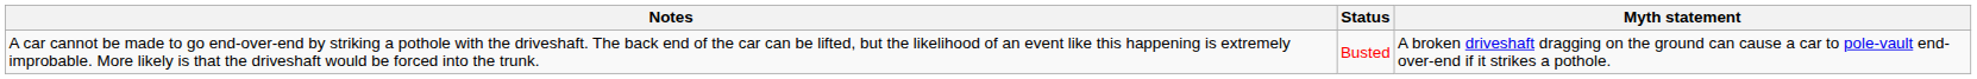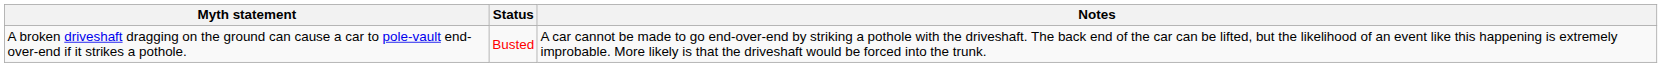columns swapped: Myth statement <-> Notes
